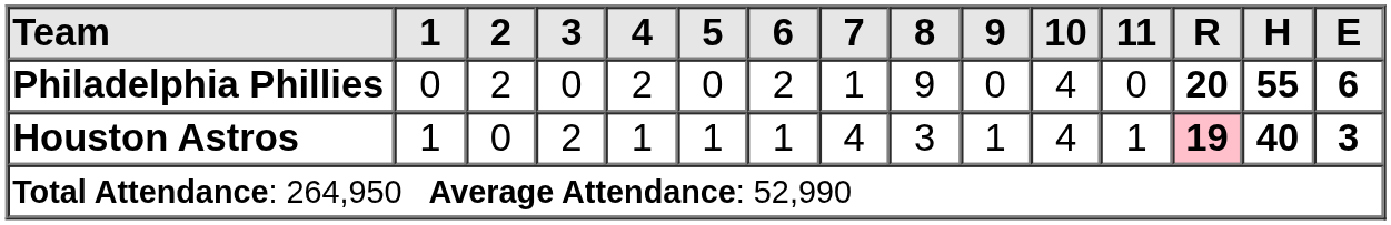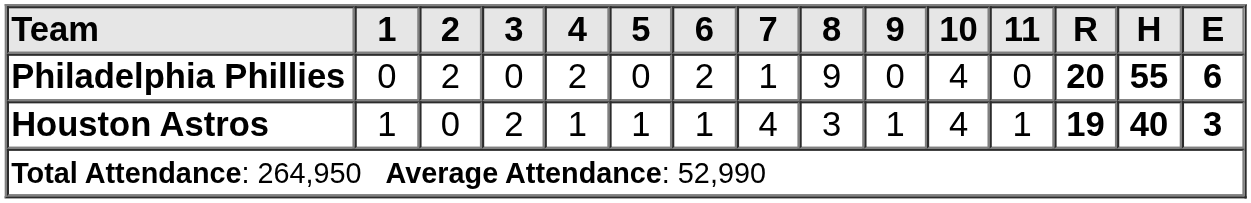Houston Astros | R: pink background -> no background
